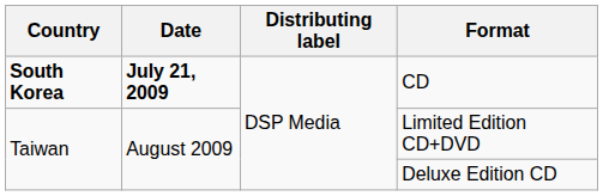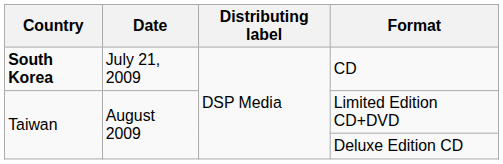CD | Date: bold -> normal
